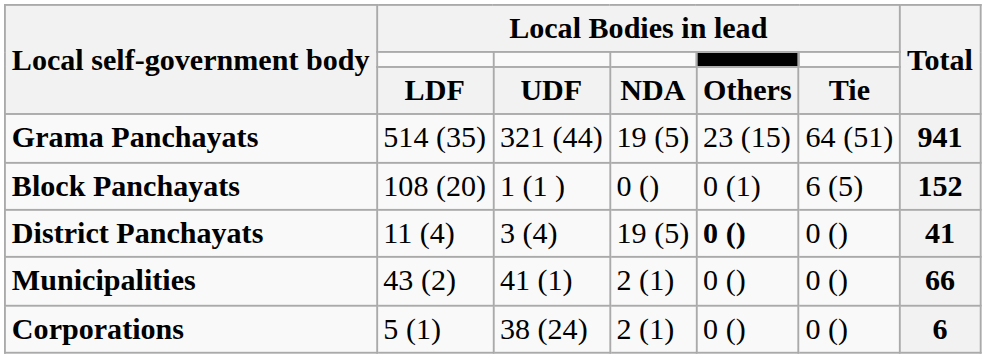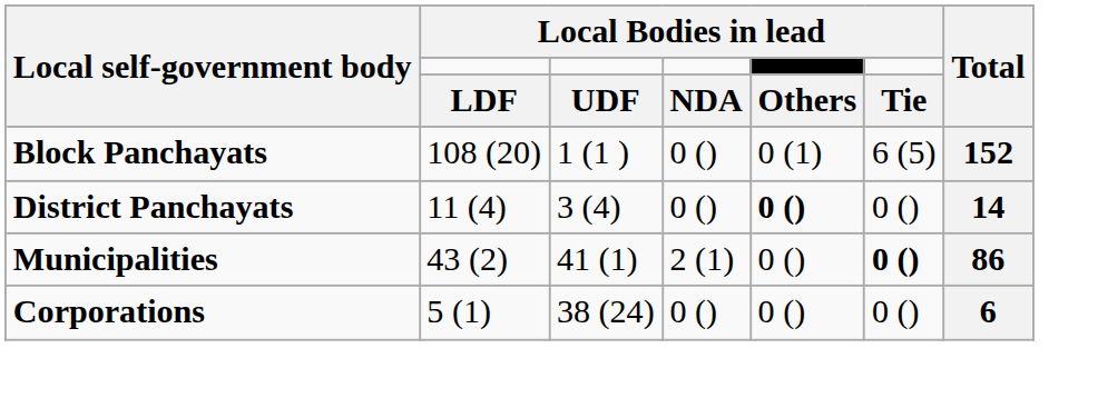- row: Grama Panchayats | 514 (35) | 321 (44) | 19 (5) | 23 (15) | 64 (51) | 941
District Panchayats | column 4: 19 (5) -> 0 ()
District Panchayats | Total: 41 -> 14
Municipalities | column 6: normal -> bold
Municipalities | Total: 66 -> 86
Corporations | column 4: 2 (1) -> 0 ()
